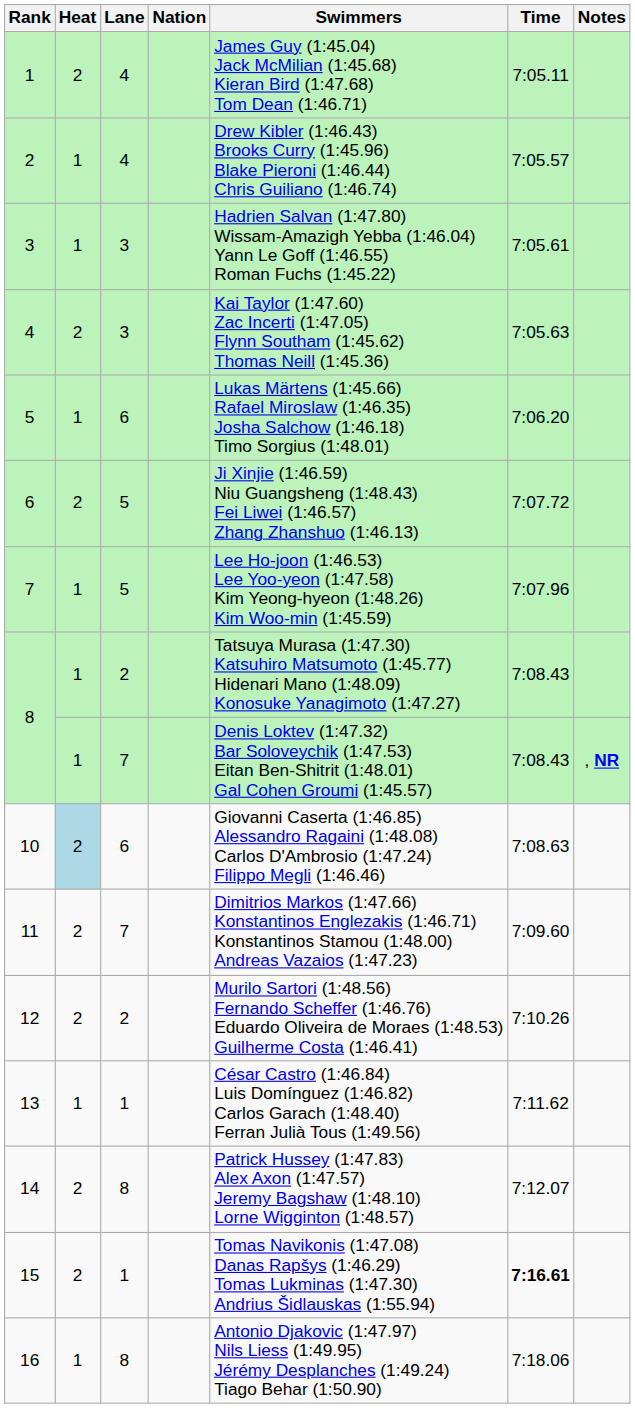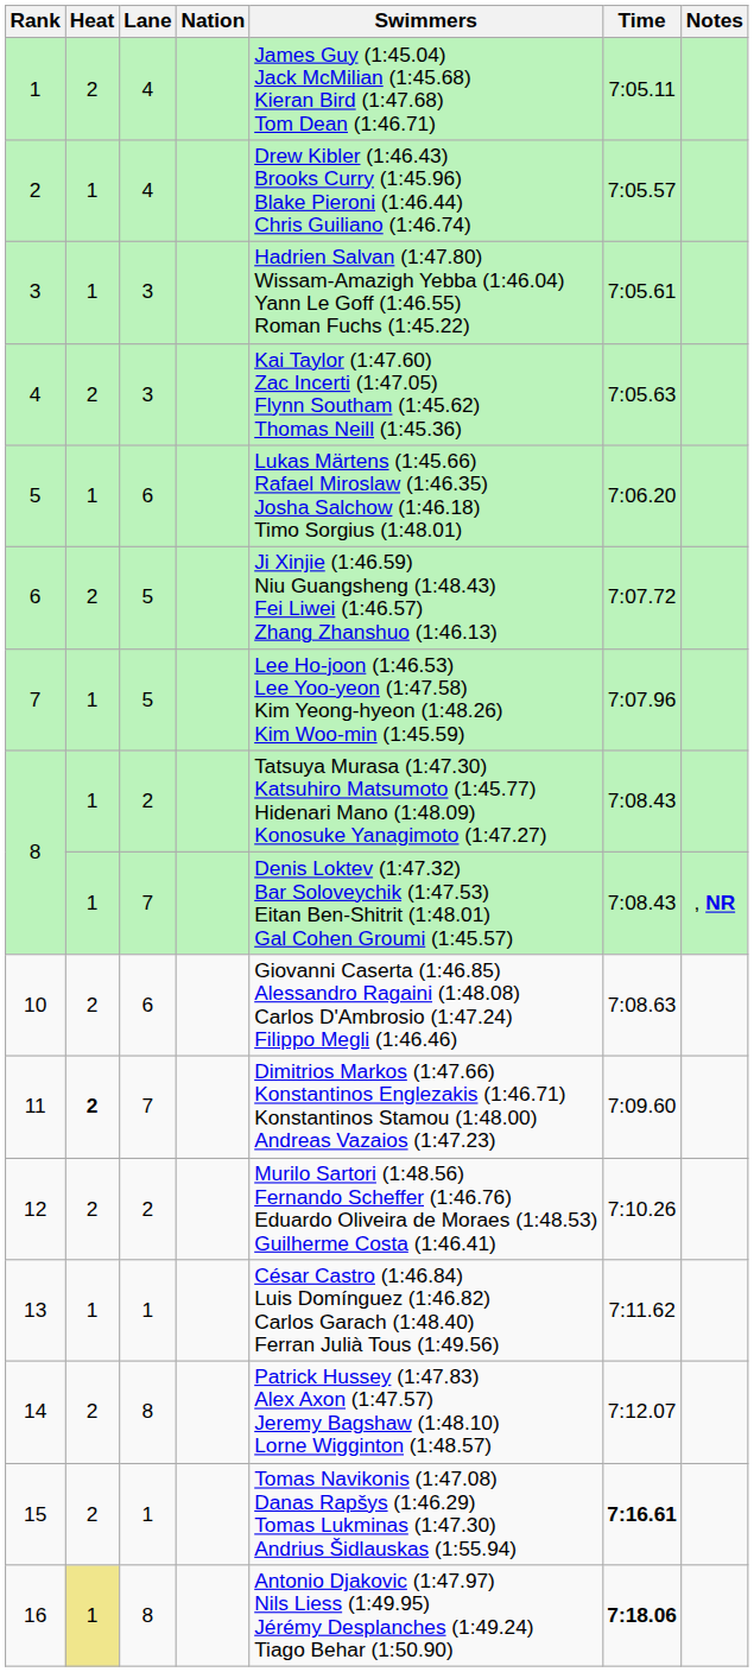10 | Heat: lightblue background -> no background
11 | Heat: normal -> bold
16 | Heat: no background -> khaki background
16 | Time: normal -> bold
